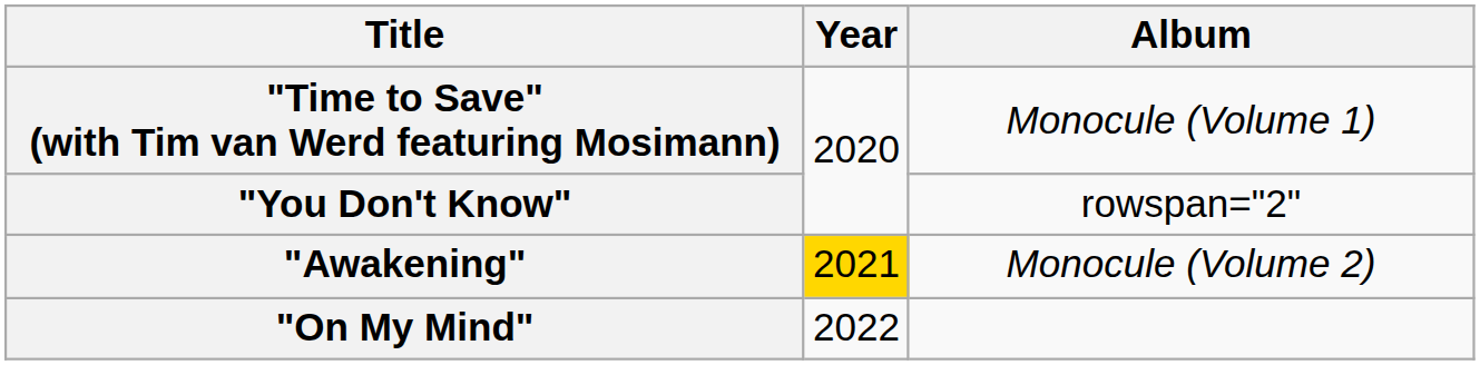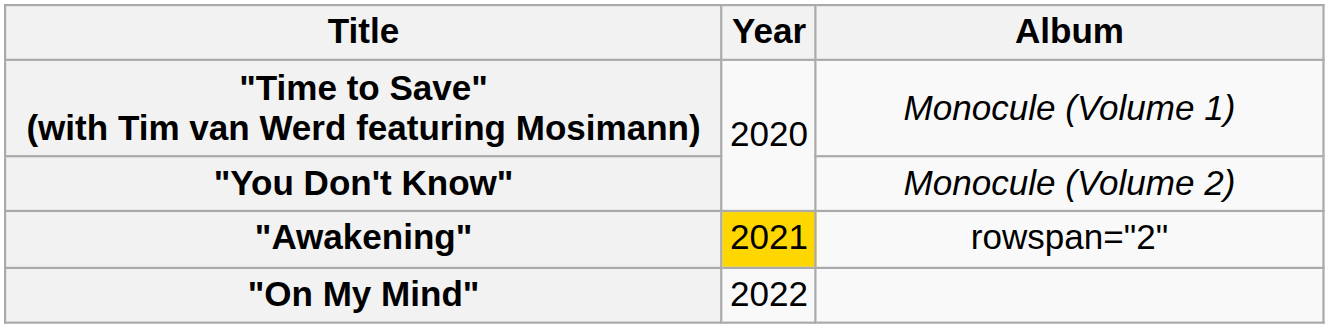"You Don't Know" | Album: rowspan="2" -> Monocule (Volume 2)
"Awakening" | Album: Monocule (Volume 2) -> rowspan="2"
